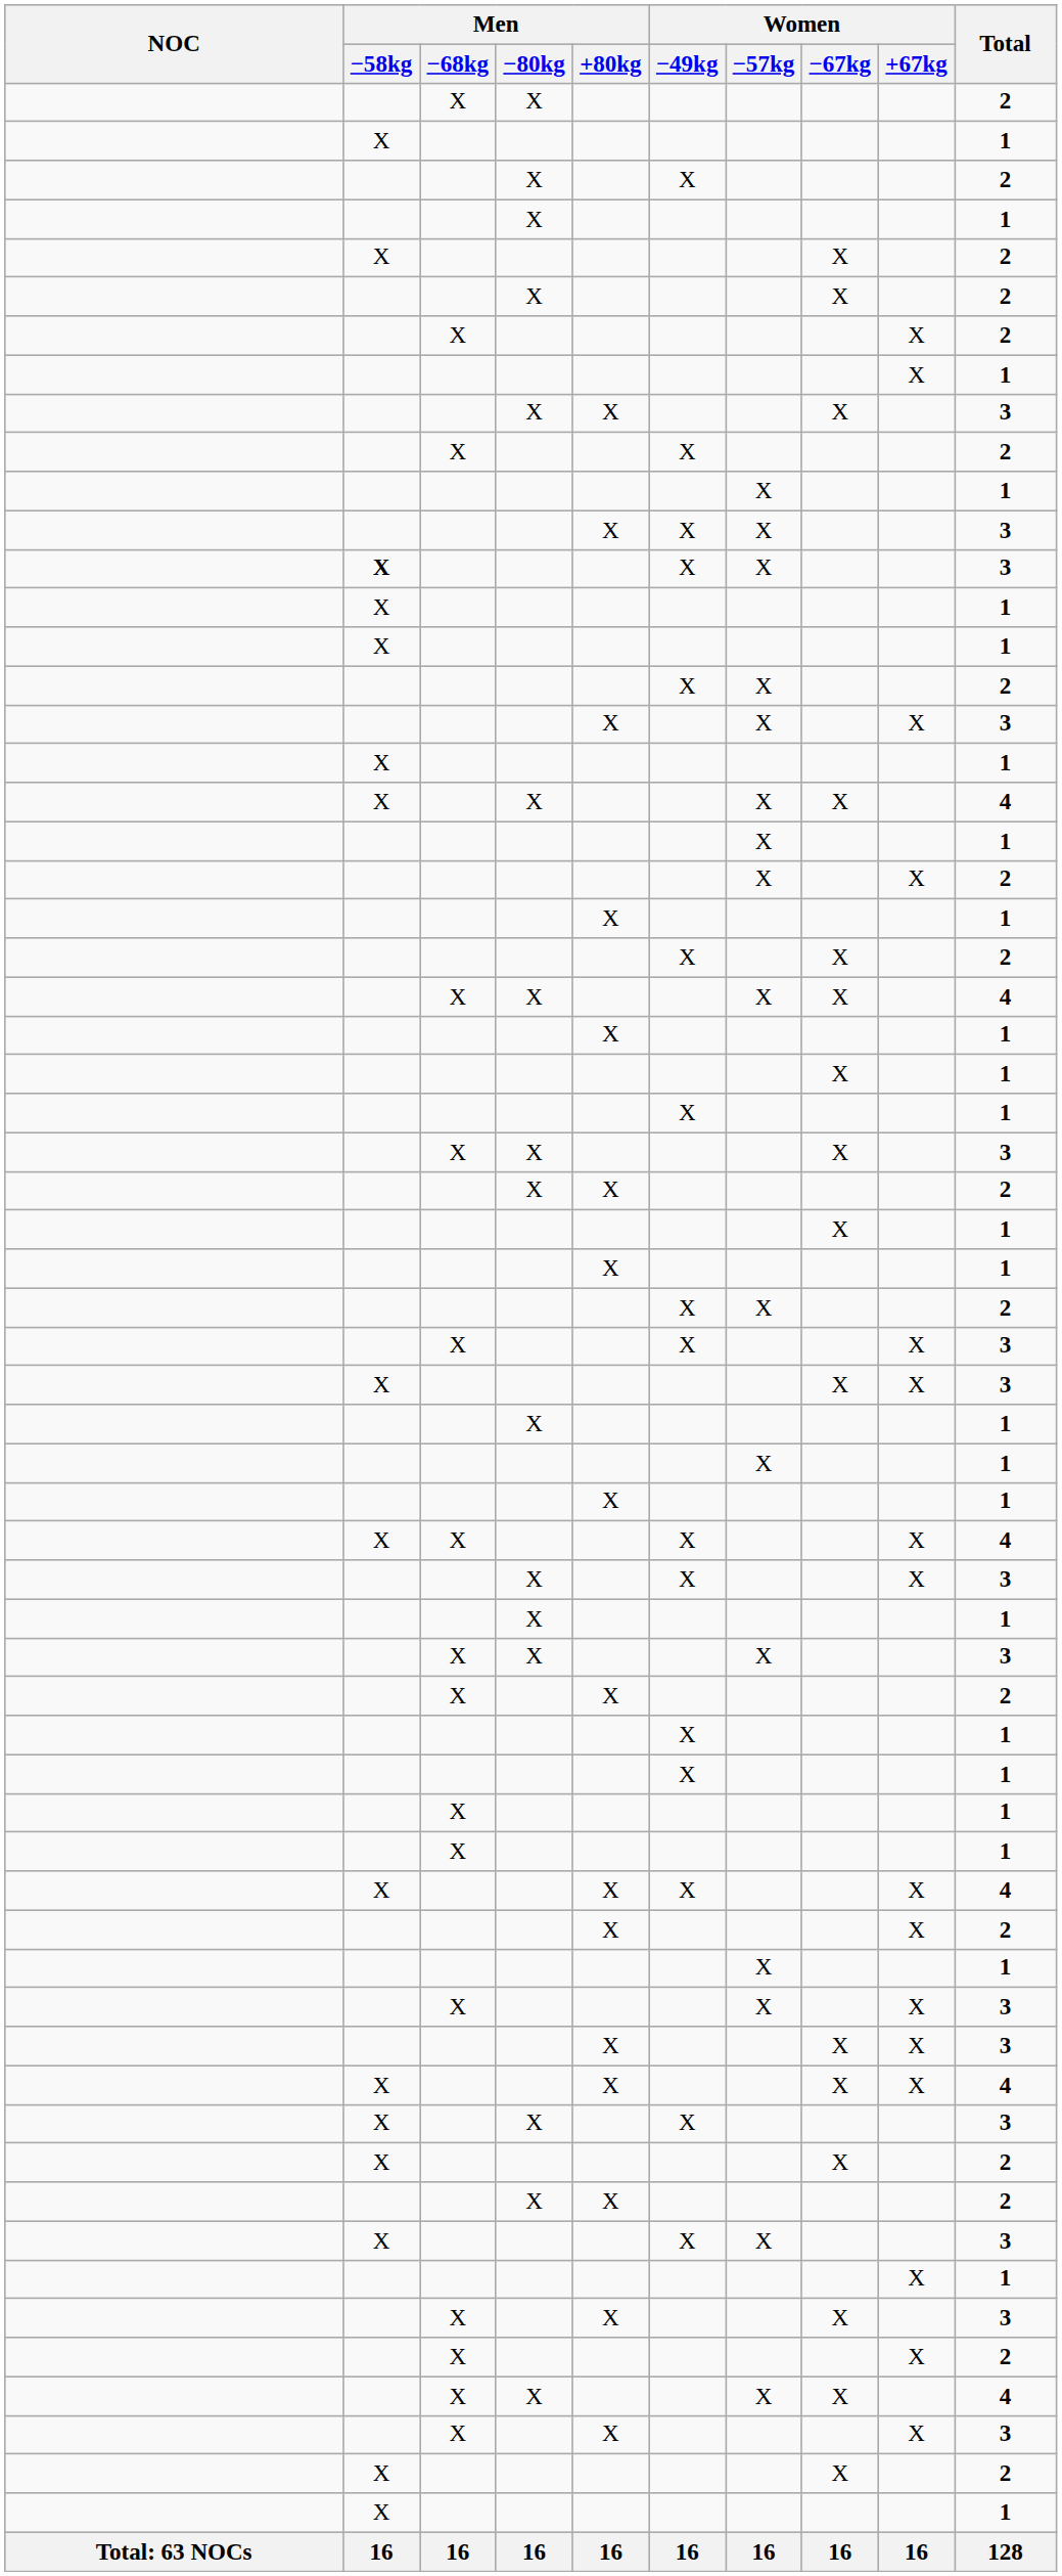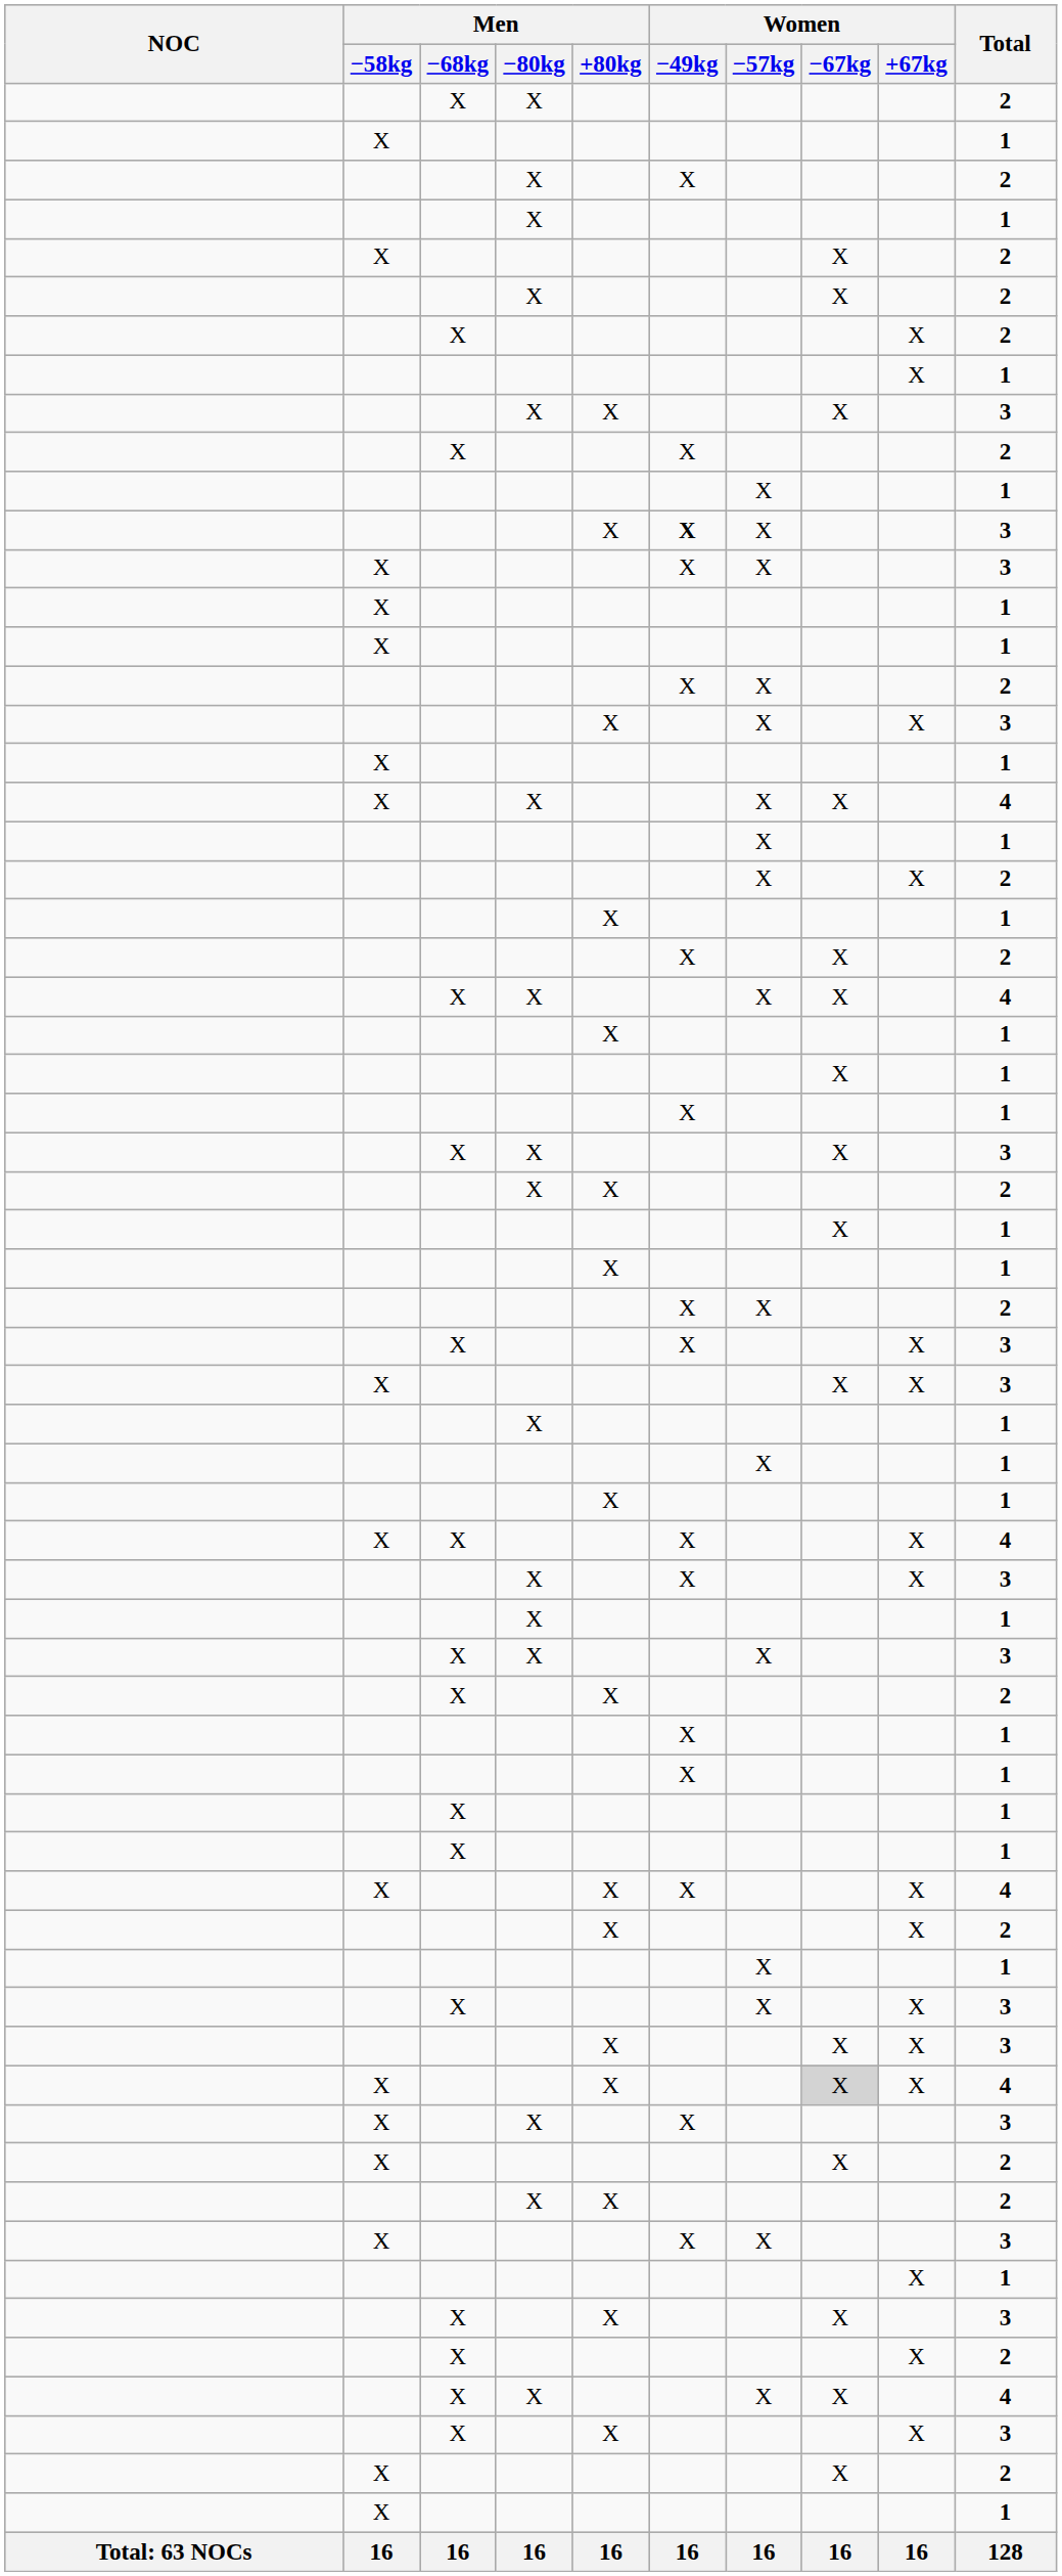row 14 | Women / −49kg: normal -> bold
row 15 | Men / −58kg: bold -> normal
row 54 | Women / −67kg: no background -> lightgrey background
